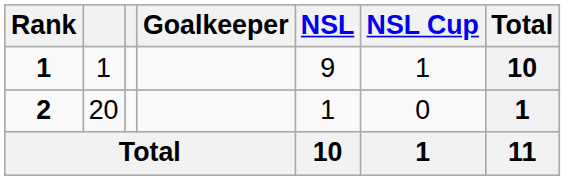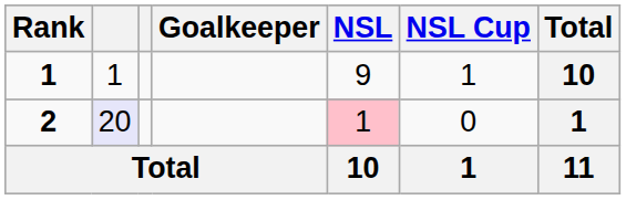2 | column 2: no background -> lavender background
2 | NSL: no background -> pink background
